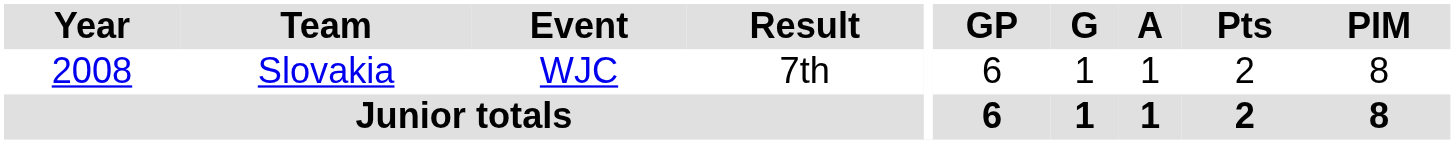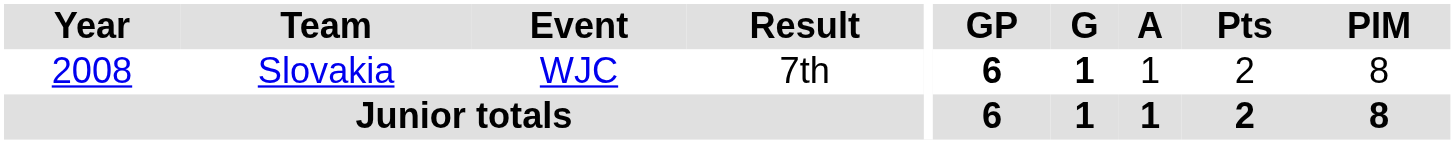Slovakia | GP: normal -> bold
Slovakia | G: normal -> bold
